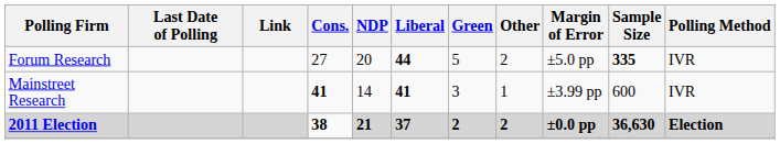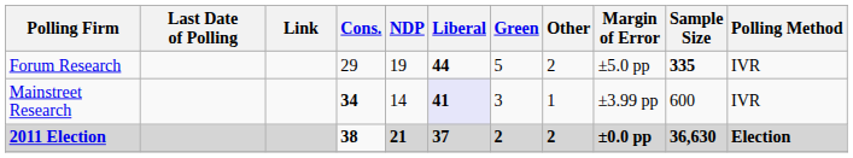Forum Research | Cons.: 27 -> 29
Forum Research | NDP: 20 -> 19
Mainstreet Research | Cons.: 41 -> 34
Mainstreet Research | Liberal: no background -> lavender background
